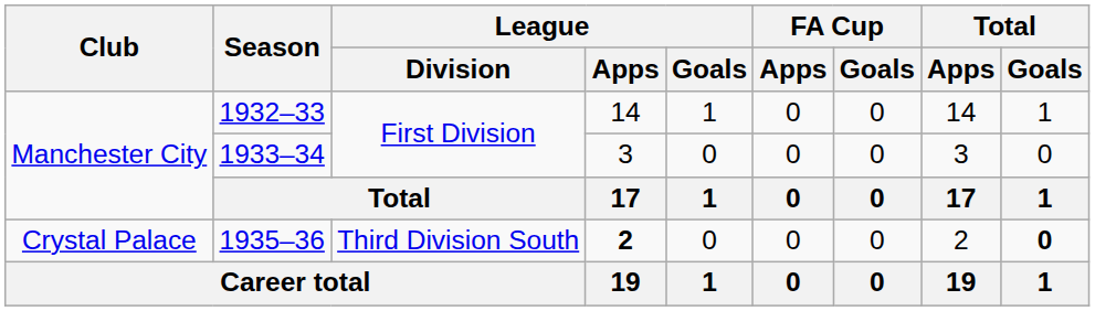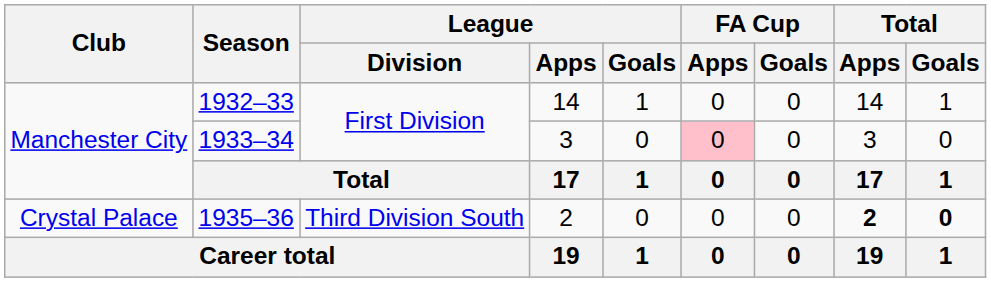1933–34 | FA Cup / Apps: no background -> pink background
1935–36 | League / Apps: bold -> normal
1935–36 | Total / Apps: normal -> bold
